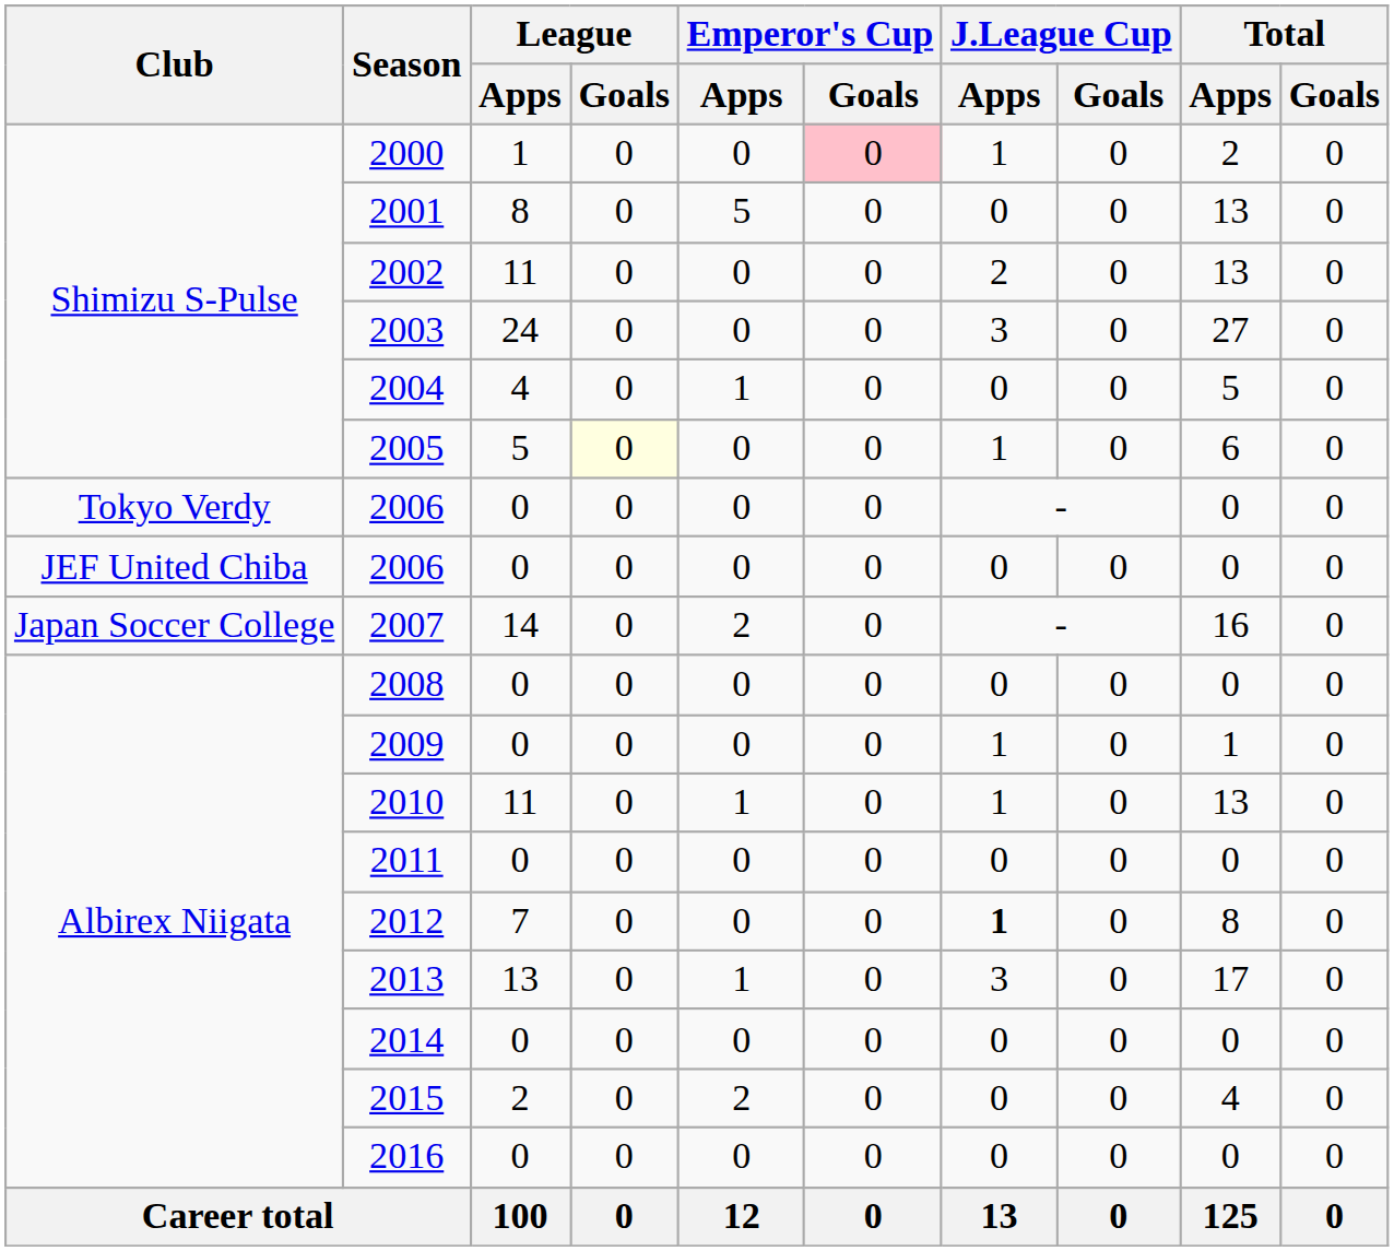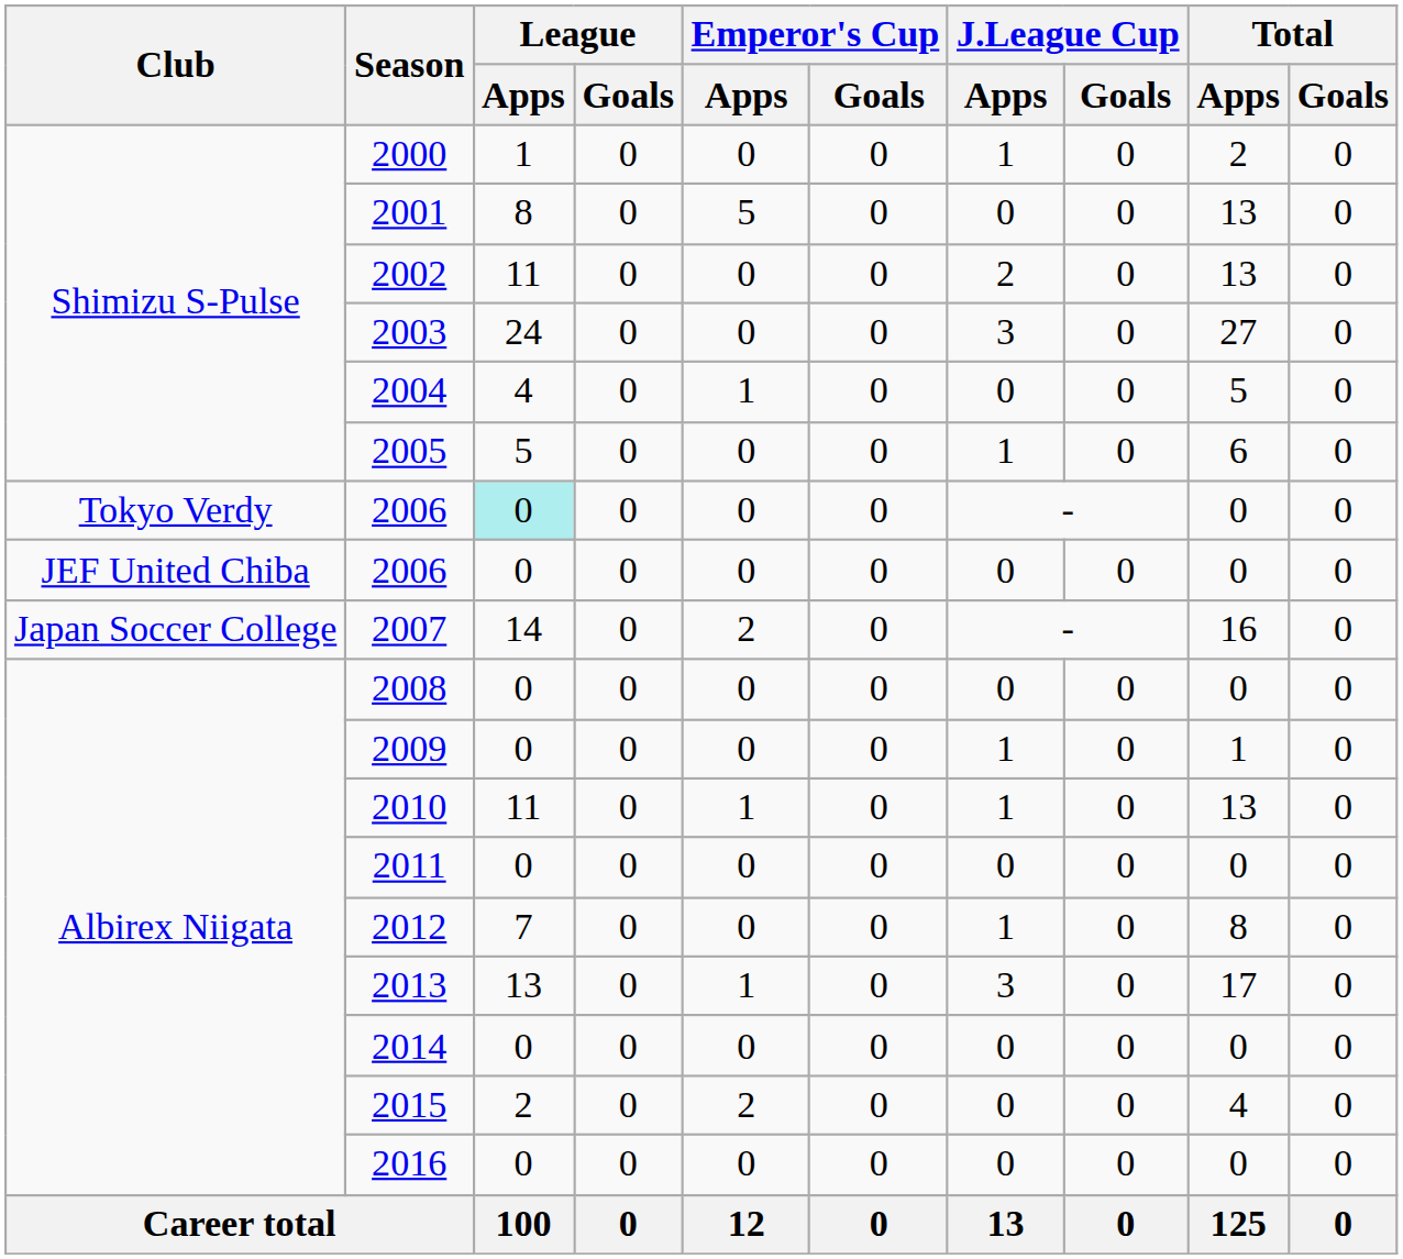2000 | Emperor's Cup / Goals: pink background -> no background
2005 | League / Goals: lightyellow background -> no background
Tokyo Verdy / 2006 | League / Apps: no background -> paleturquoise background
2012 | J.League Cup / Apps: bold -> normal
